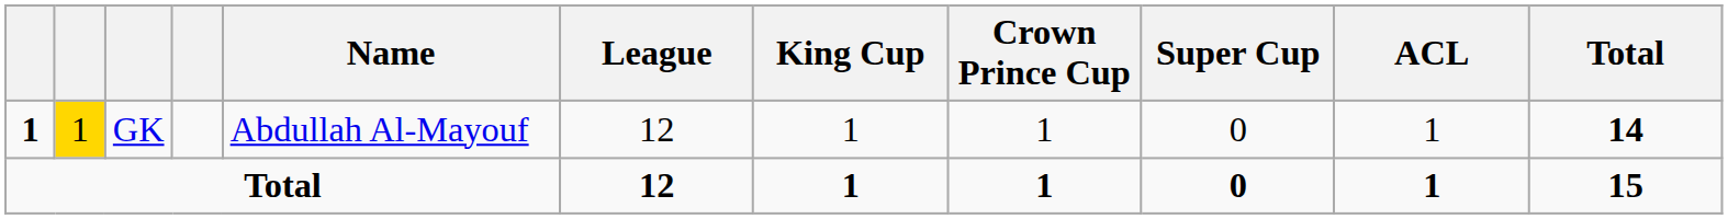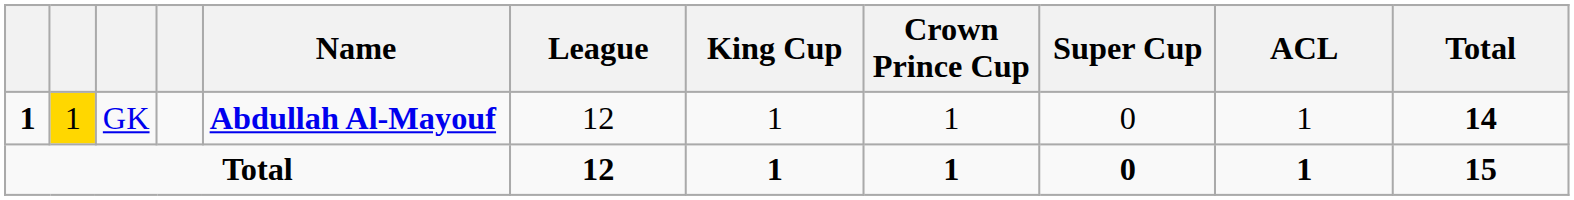row 2 | Name: normal -> bold
